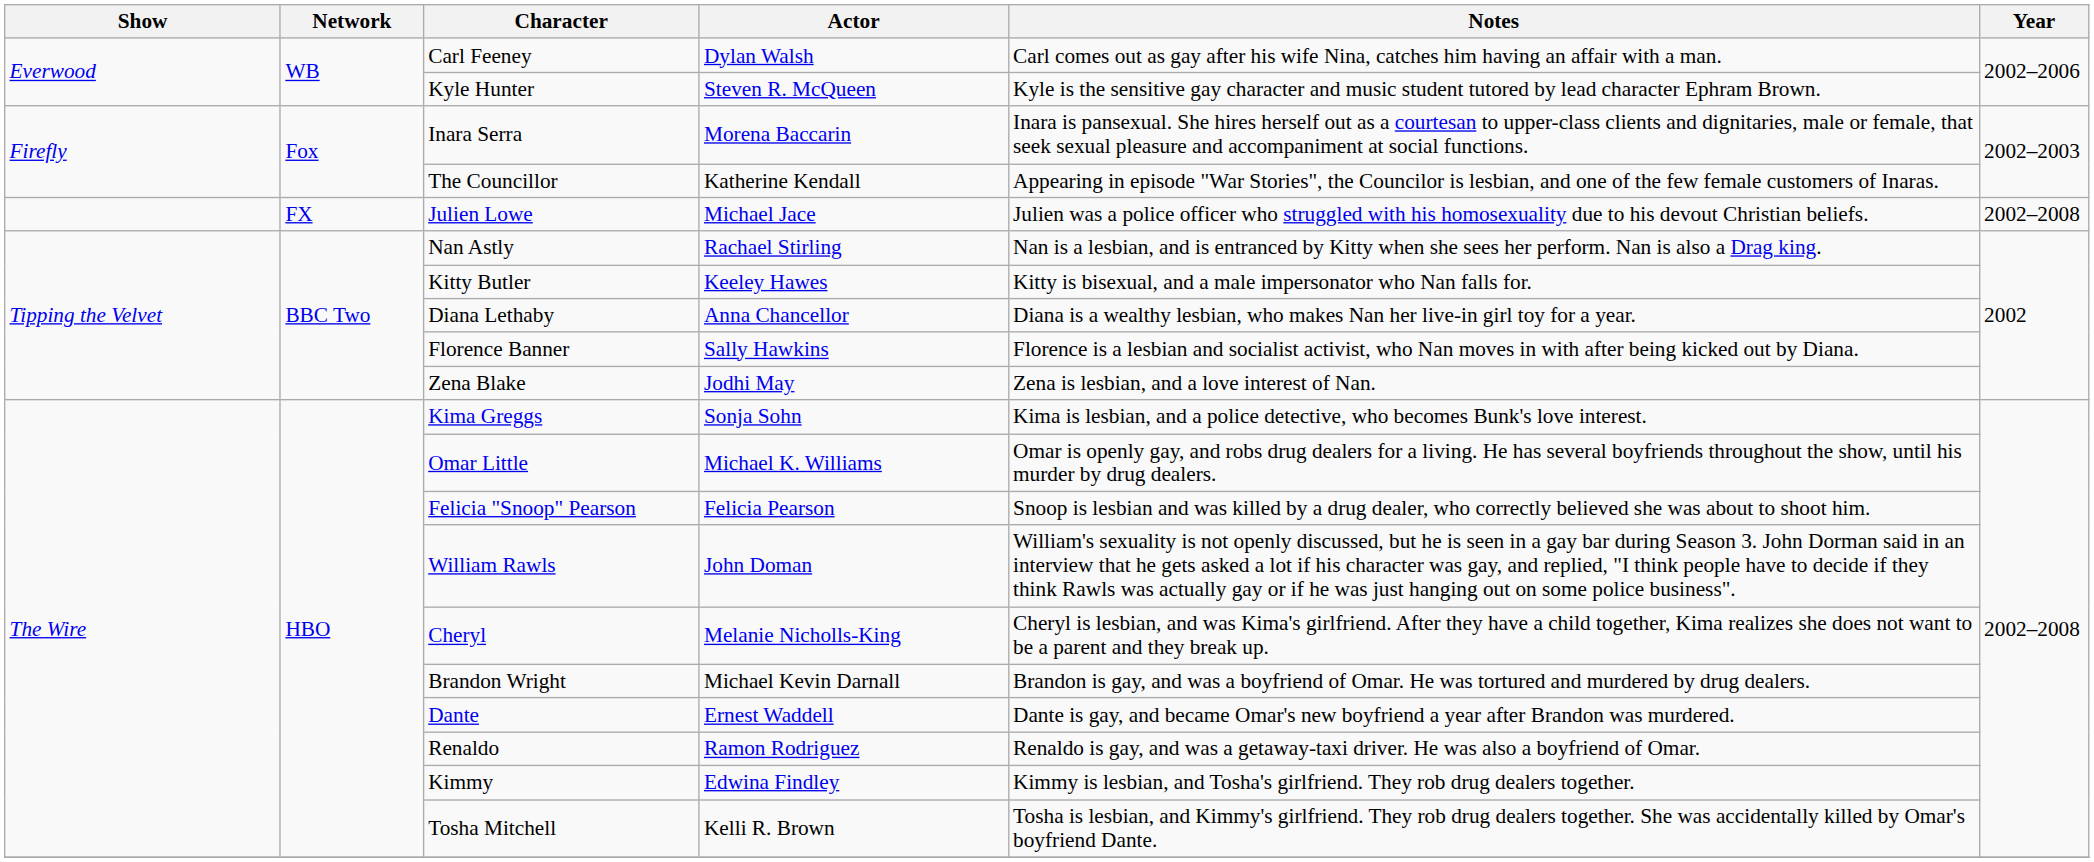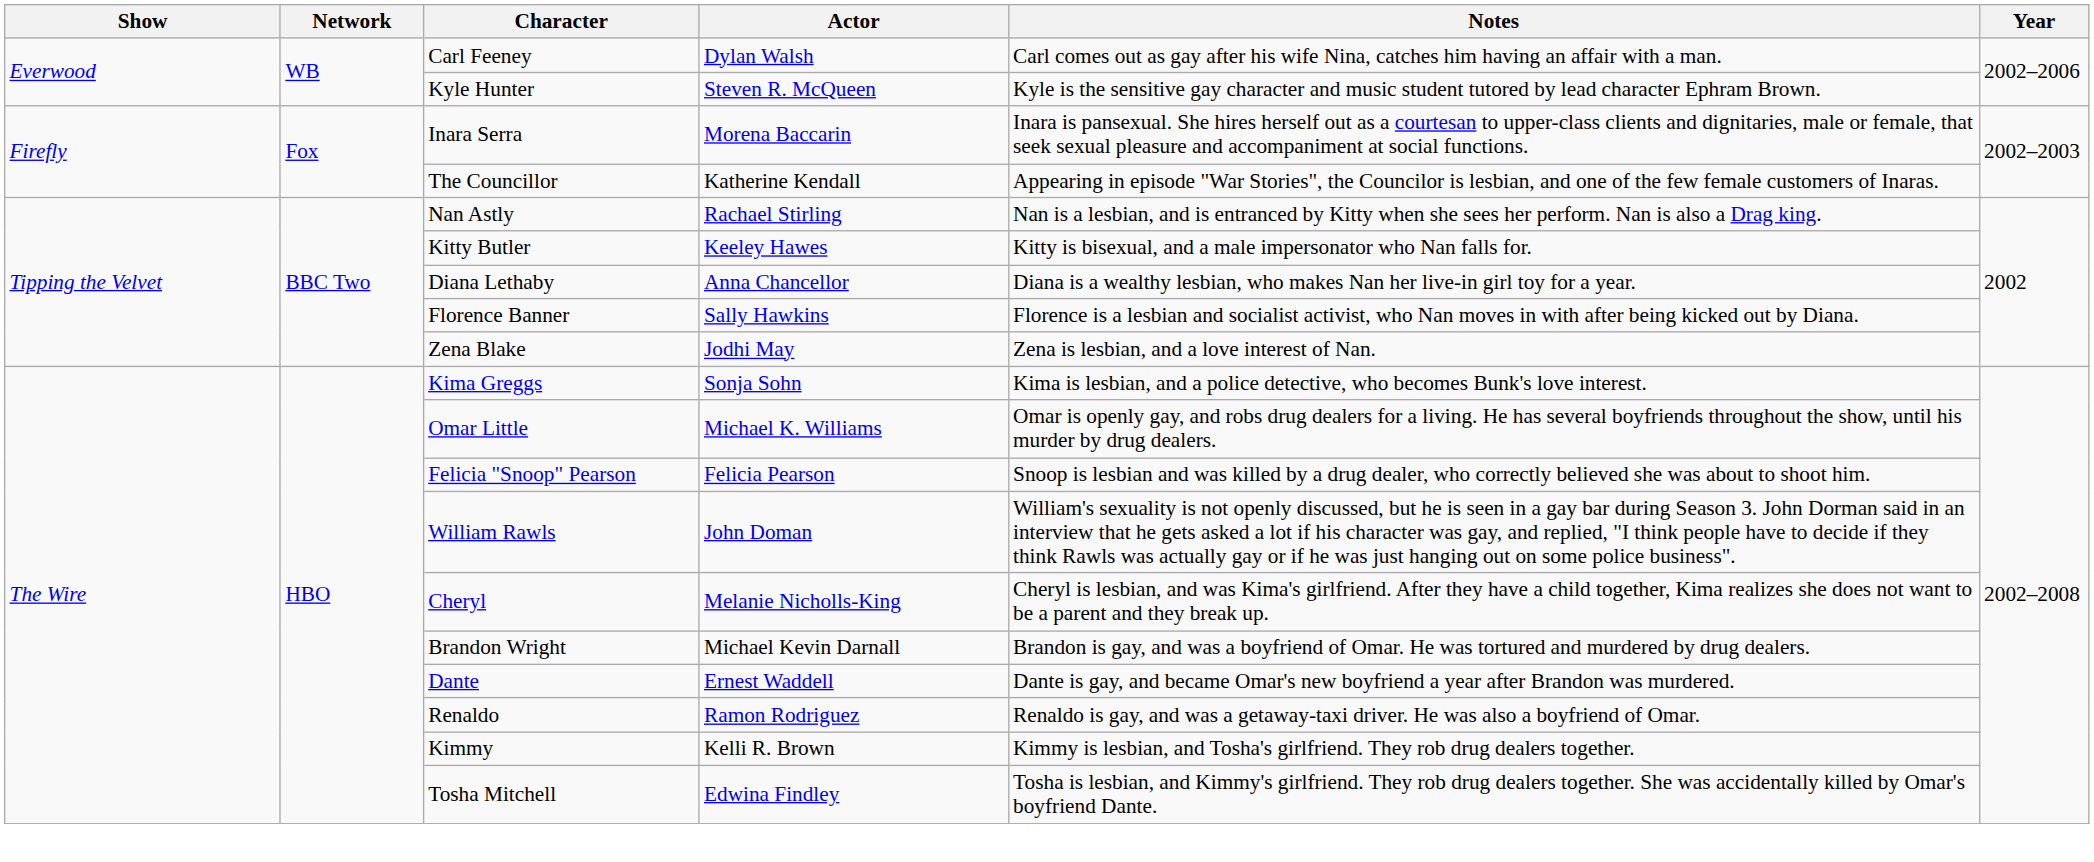- row: FX | Julien Lowe | Michael Jace | Julien was a police officer who struggled with his homosexuality due to his devout Christian beliefs. | 2002–2008
Kimmy | Actor: Edwina Findley -> Kelli R. Brown
Tosha Mitchell | Actor: Kelli R. Brown -> Edwina Findley
